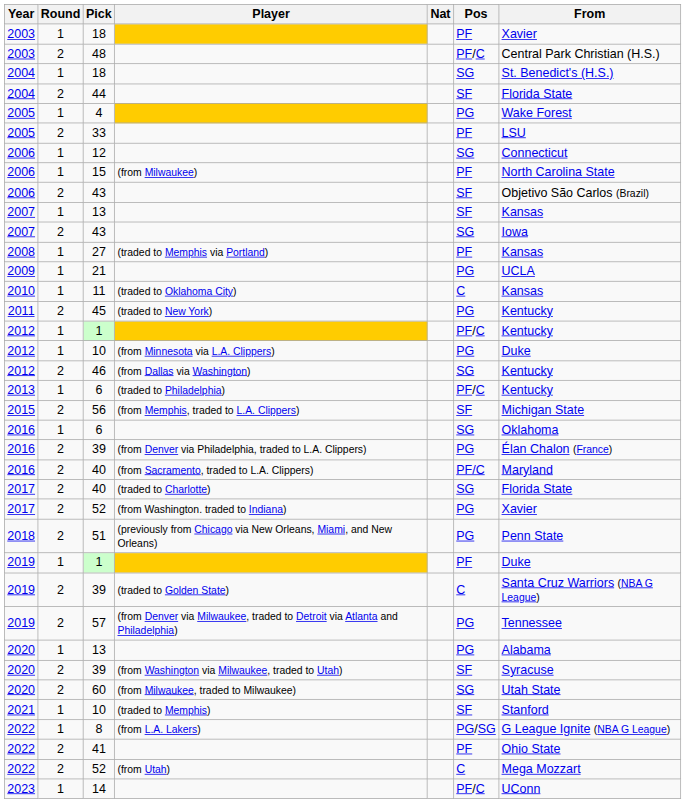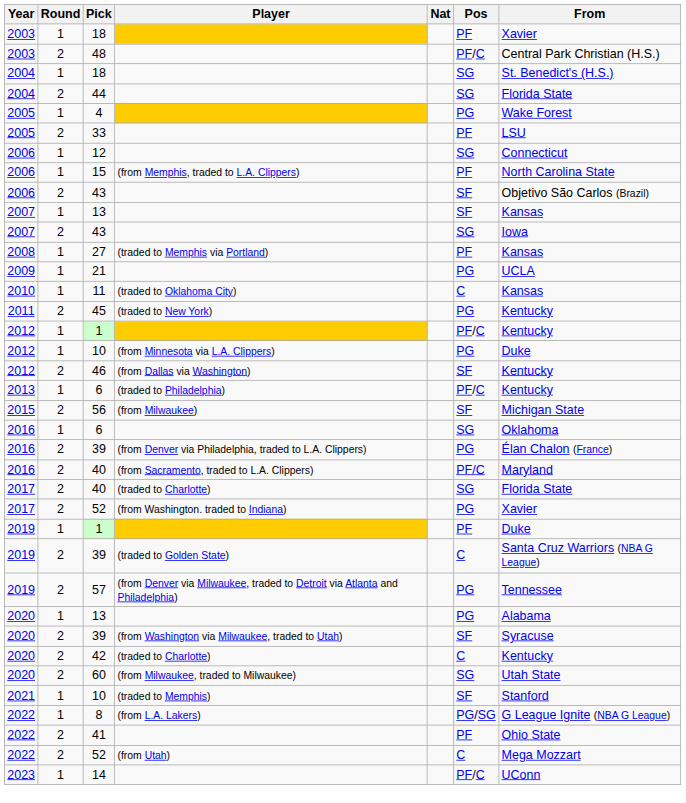44 | Pos: SF -> SG
15 | Player: (from Milwaukee) -> (from Memphis, traded to L.A. Clippers)
46 | Pos: SG -> SF
56 | Player: (from Memphis, traded to L.A. Clippers) -> (from Milwaukee)
- row: 2018 | 2 | 51 | (previously from Chicago via New Orleans, Miami, and New Orleans) | PG | Penn State
+ row: 2020 | 2 | 42 | (traded to Charlotte) | C | Kentucky
